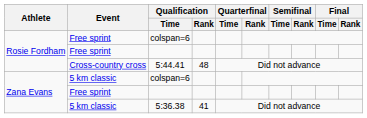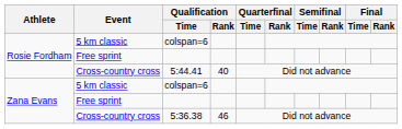Rosie Fordham / colspan=6 | Event: Free sprint -> 5 km classic
5:44.41 | Qualification / Rank: 48 -> 40
5:36.38 | Event: 5 km classic -> Cross-country cross
5:36.38 | Qualification / Rank: 41 -> 46
